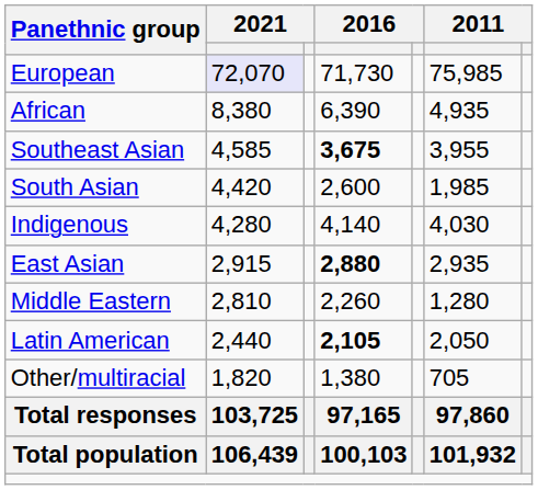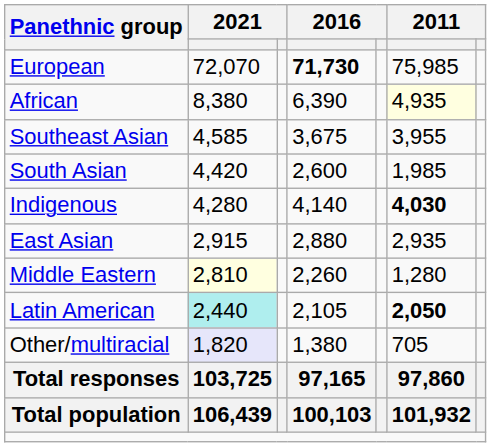European | column 2: lavender background -> no background
European | column 4: normal -> bold
African | column 6: no background -> lightyellow background
Southeast Asian | column 4: bold -> normal
Indigenous | column 6: normal -> bold
East Asian | column 4: bold -> normal
Middle Eastern | column 2: no background -> lightyellow background
Latin American | column 2: no background -> paleturquoise background
Latin American | column 4: bold -> normal
Latin American | column 6: normal -> bold
Other/multiracial | column 2: no background -> lavender background
